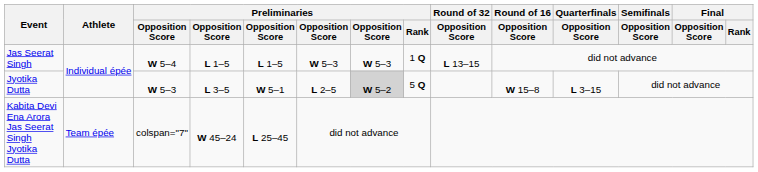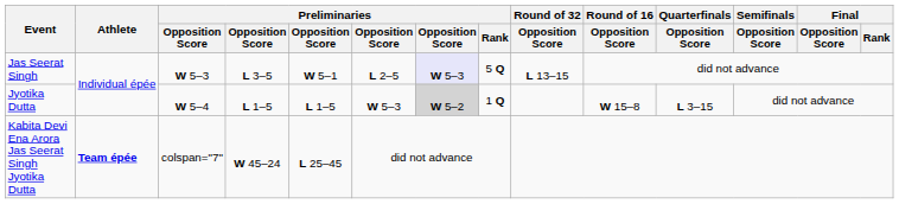Jas Seerat Singh | column 3: W 5–4 -> W 5–3
Jas Seerat Singh | column 4: L 1–5 -> L 3–5
Jas Seerat Singh | column 5: L 1–5 -> W 5–1
Jas Seerat Singh | column 6: W 5–3 -> L 2–5
Jas Seerat Singh | column 7: no background -> lavender background
Jas Seerat Singh | Preliminaries / Rank: 1 Q -> 5 Q
Jyotika Dutta | column 3: W 5–3 -> W 5–4
Jyotika Dutta | column 4: L 3–5 -> L 1–5
Jyotika Dutta | column 5: W 5–1 -> L 1–5
Jyotika Dutta | column 6: L 2–5 -> W 5–3
Jyotika Dutta | Preliminaries / Rank: 5 Q -> 1 Q
Kabita Devi Ena Arora Jas Seerat Singh Jyotika Dutta | Athlete: normal -> bold
